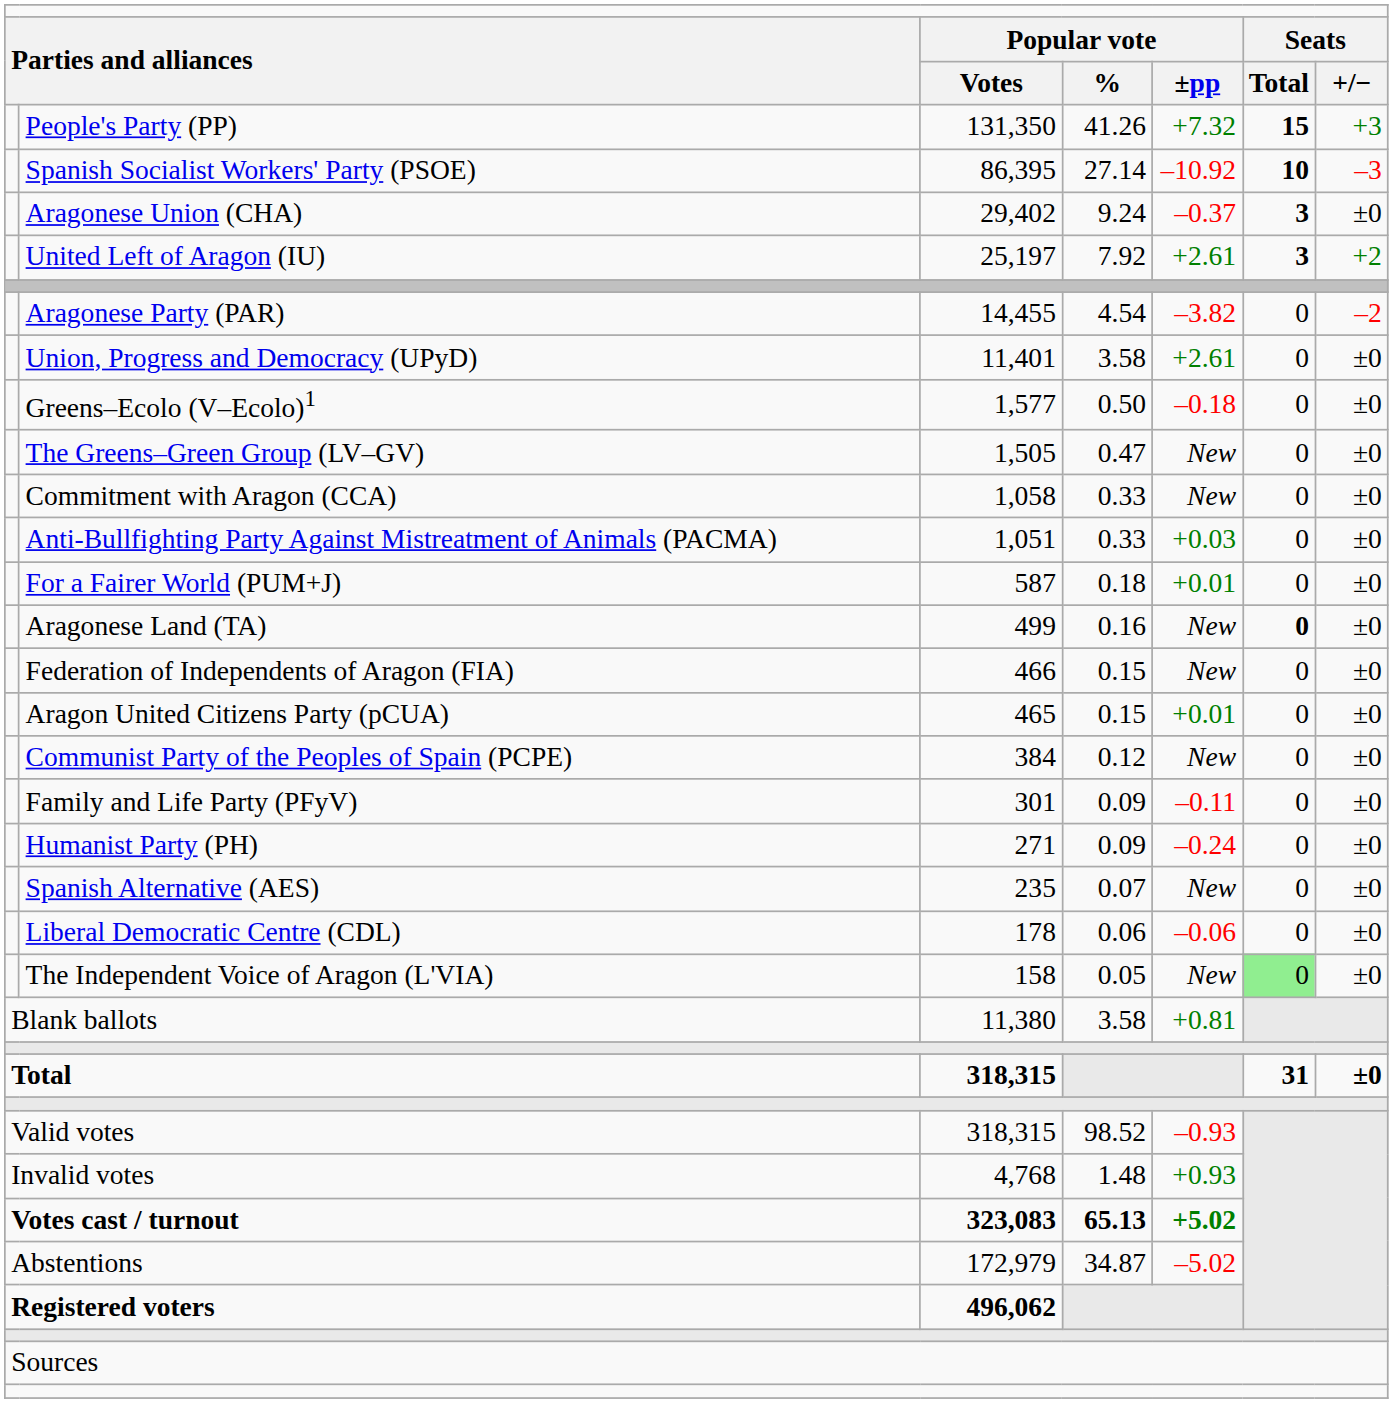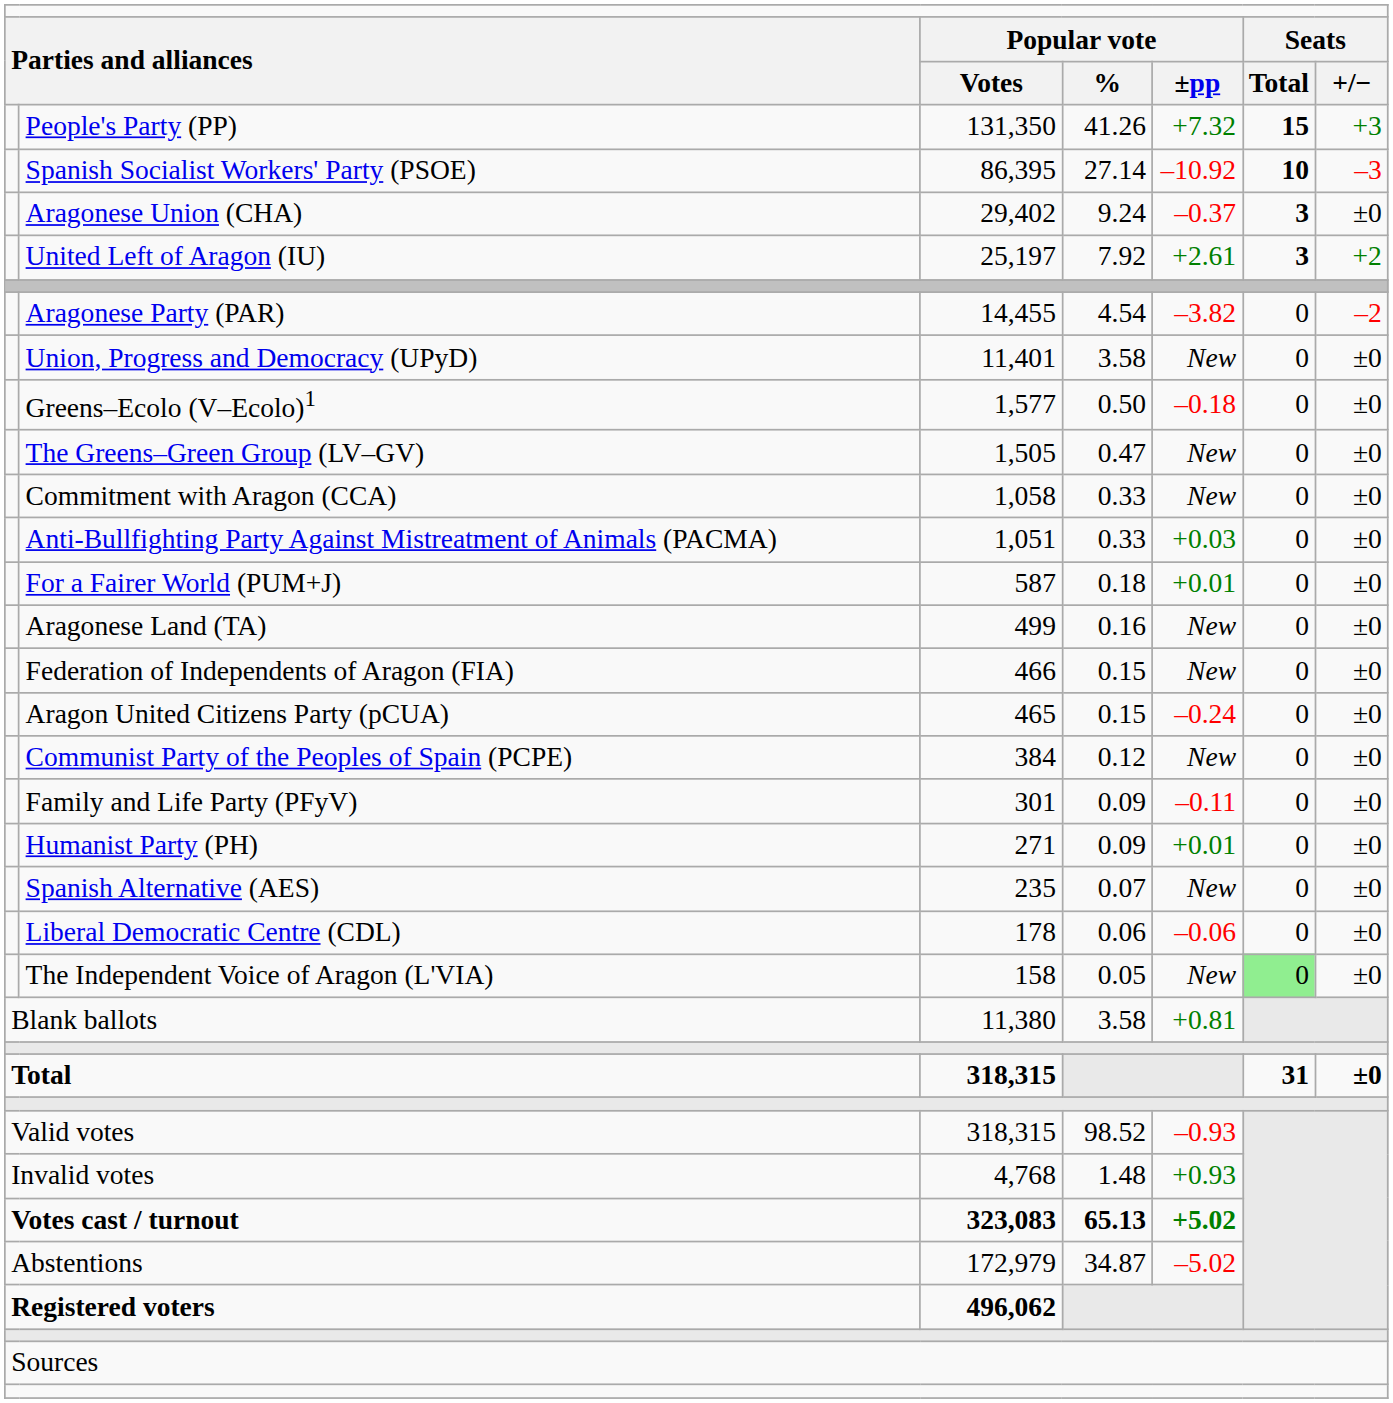Union, Progress and Democracy (UPyD) | column 5: +2.61 -> New
Aragonese Land (TA) | column 6: bold -> normal
Aragon United Citizens Party (pCUA) | column 5: +0.01 -> –0.24
Humanist Party (PH) | column 5: –0.24 -> +0.01
